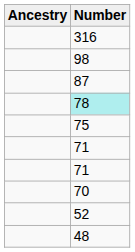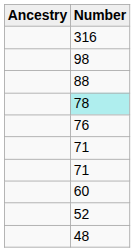row 4 | Number: 87 -> 88
row 6 | Number: 75 -> 76
row 9 | Number: 70 -> 60
